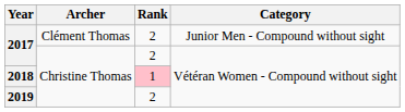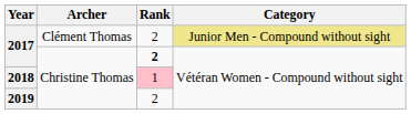2017 / Clément Thomas | Category: no background -> khaki background
2017 / Christine Thomas | Rank: normal -> bold
